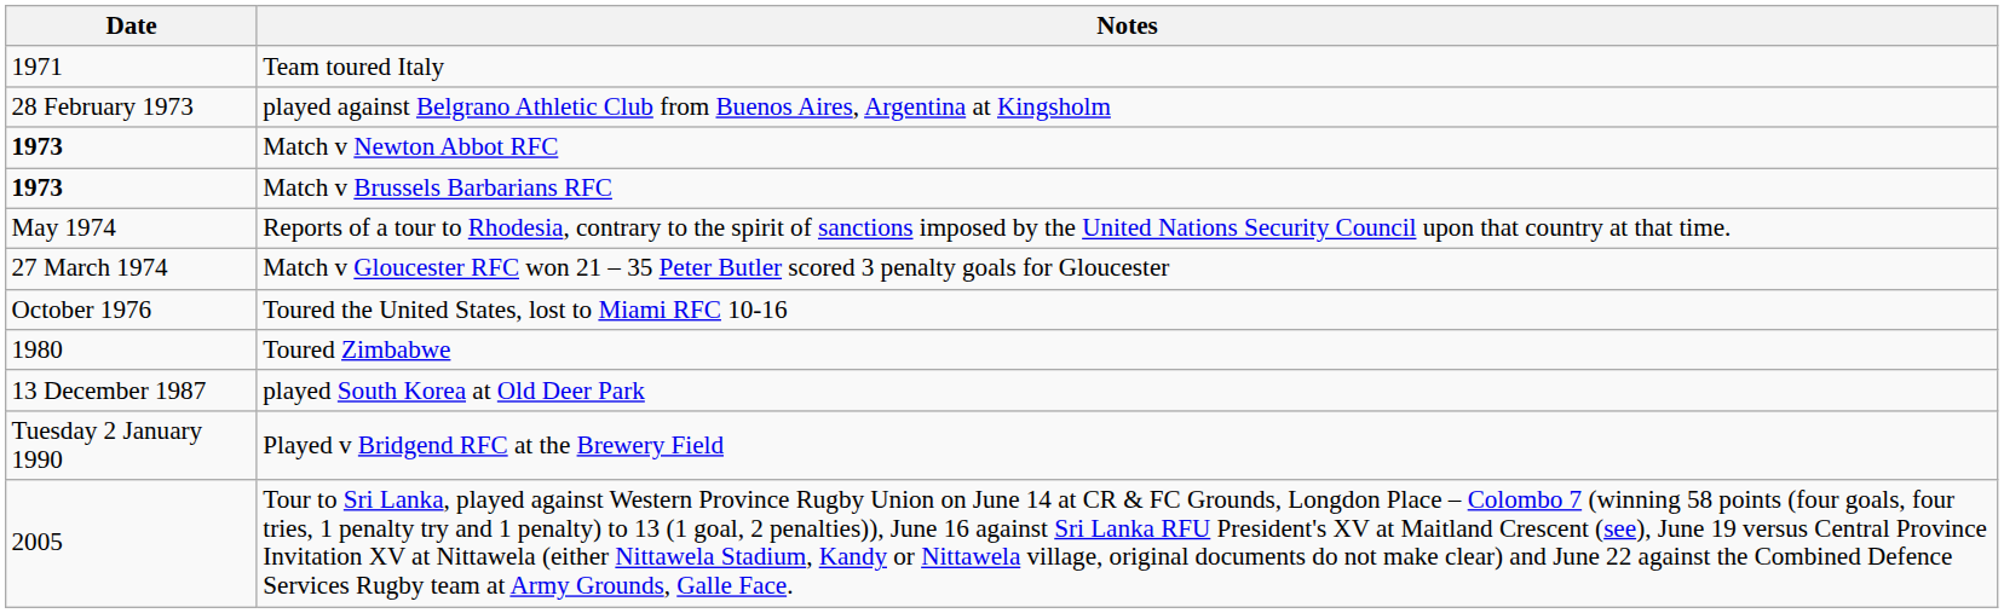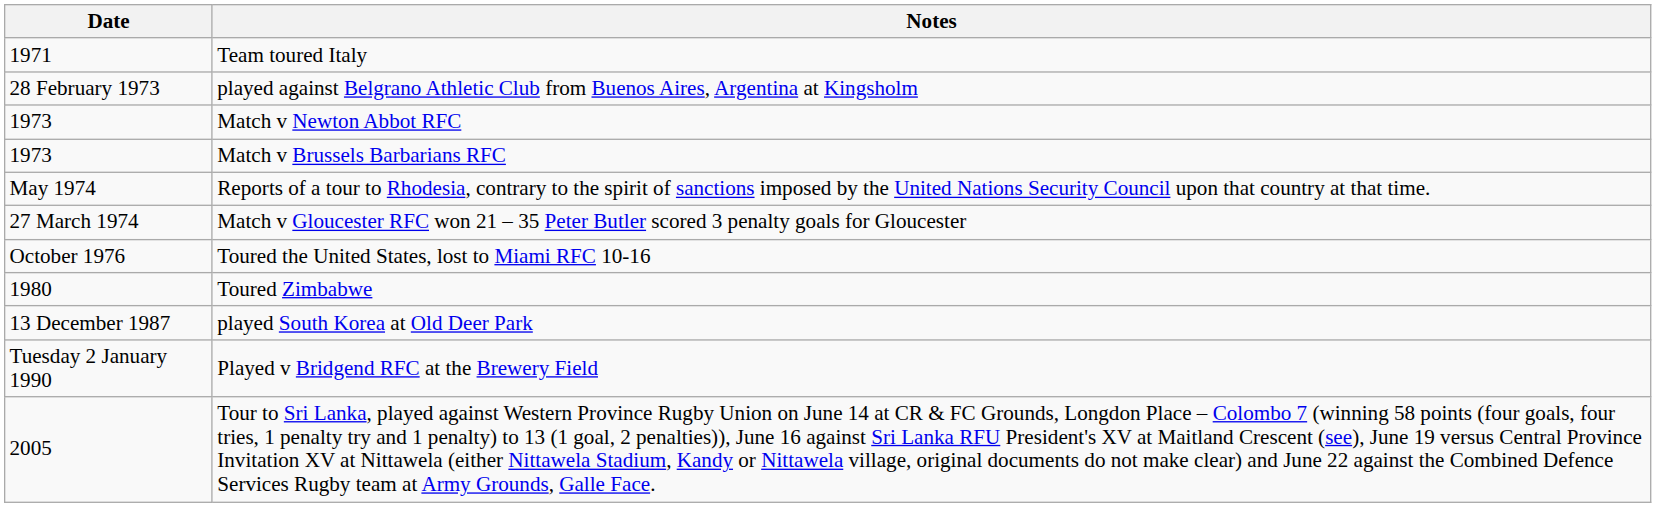Match v Newton Abbot RFC | Date: bold -> normal
Match v Brussels Barbarians RFC | Date: bold -> normal
